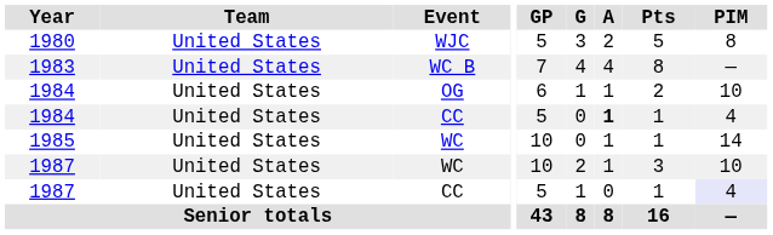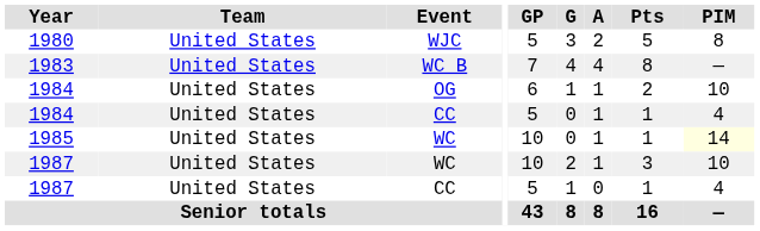1984 / CC | A: bold -> normal
1985 | PIM: no background -> lightyellow background
1987 / CC | PIM: lavender background -> no background
